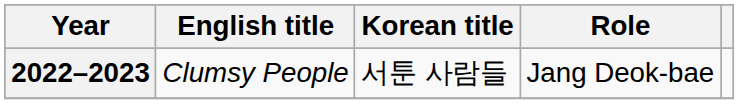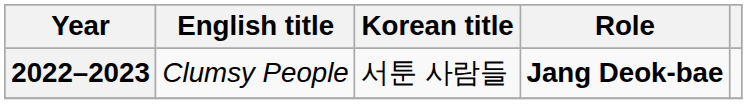2022–2023 | Role: normal -> bold
